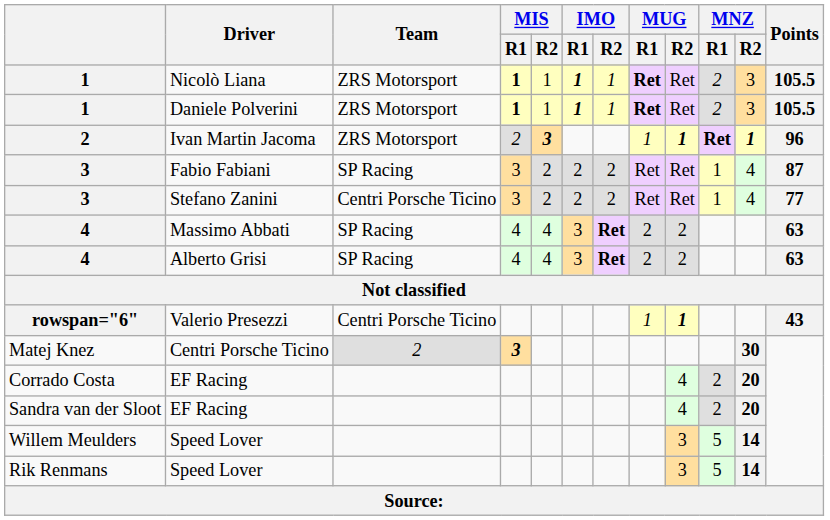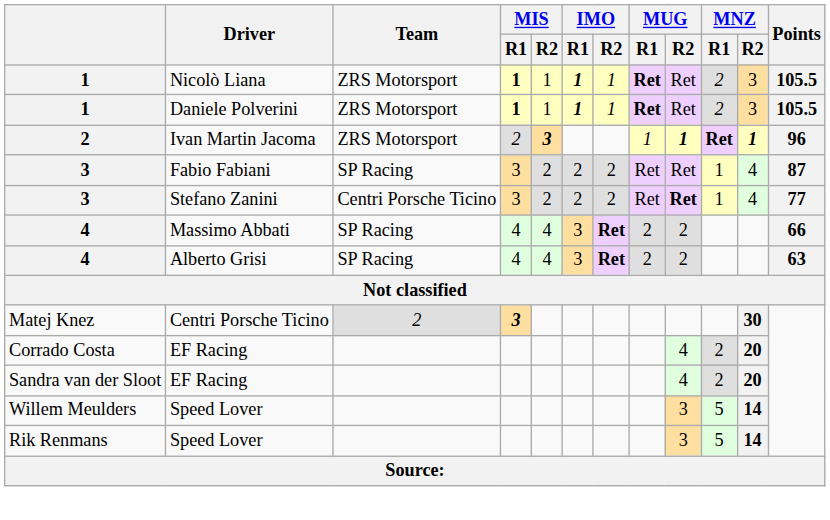Stefano Zanini | MUG / R2: normal -> bold
Massimo Abbati | Points: 63 -> 66
- row: rowspan="6" | Valerio Presezzi | Centri Porsche Ticino | 1 | 1 | 43
